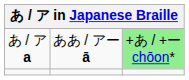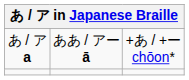あ / ア a | column 3: lightgreen background -> no background
